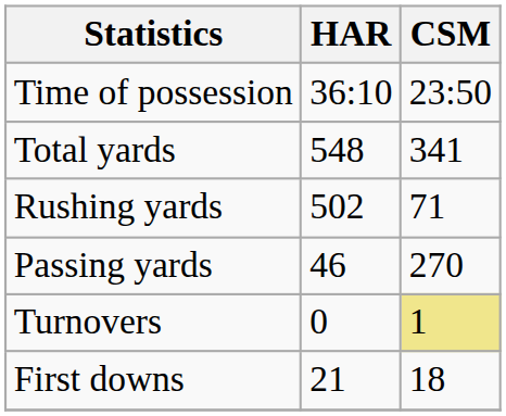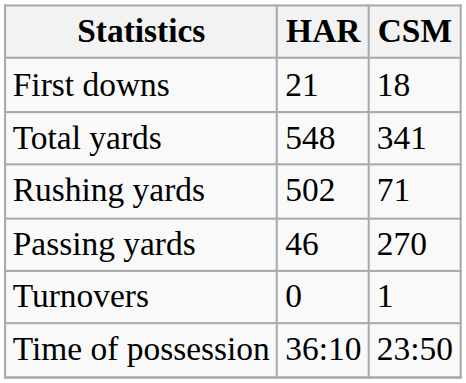rows swapped: First downs <-> Time of possession
Turnovers | CSM: khaki background -> no background
